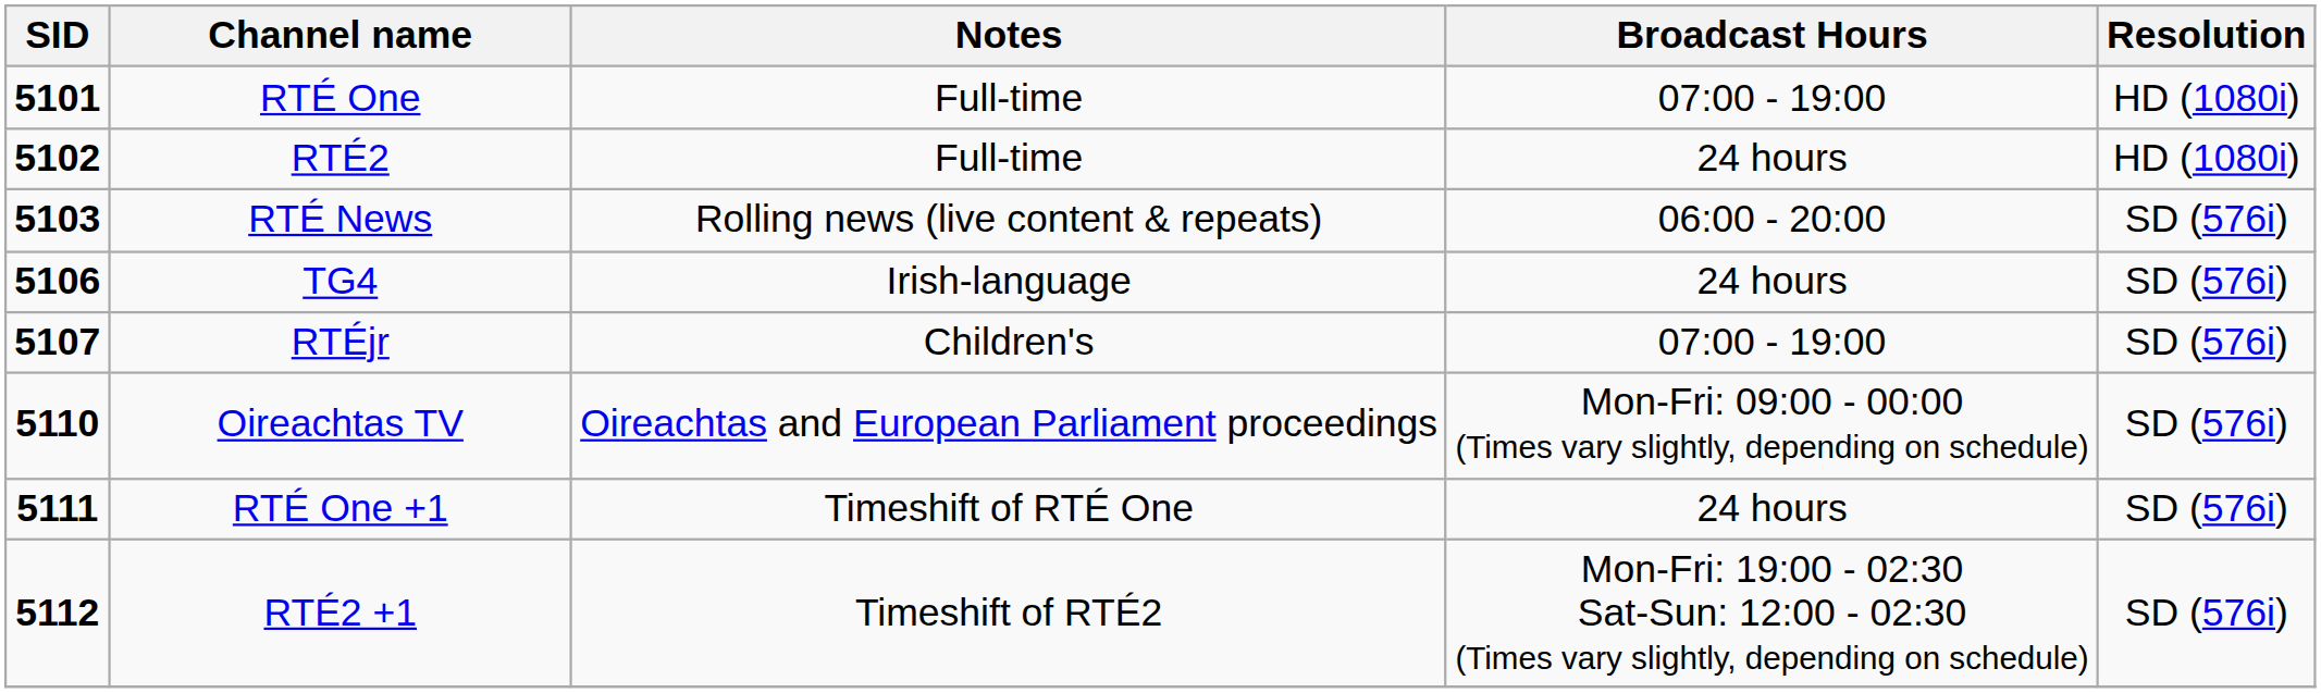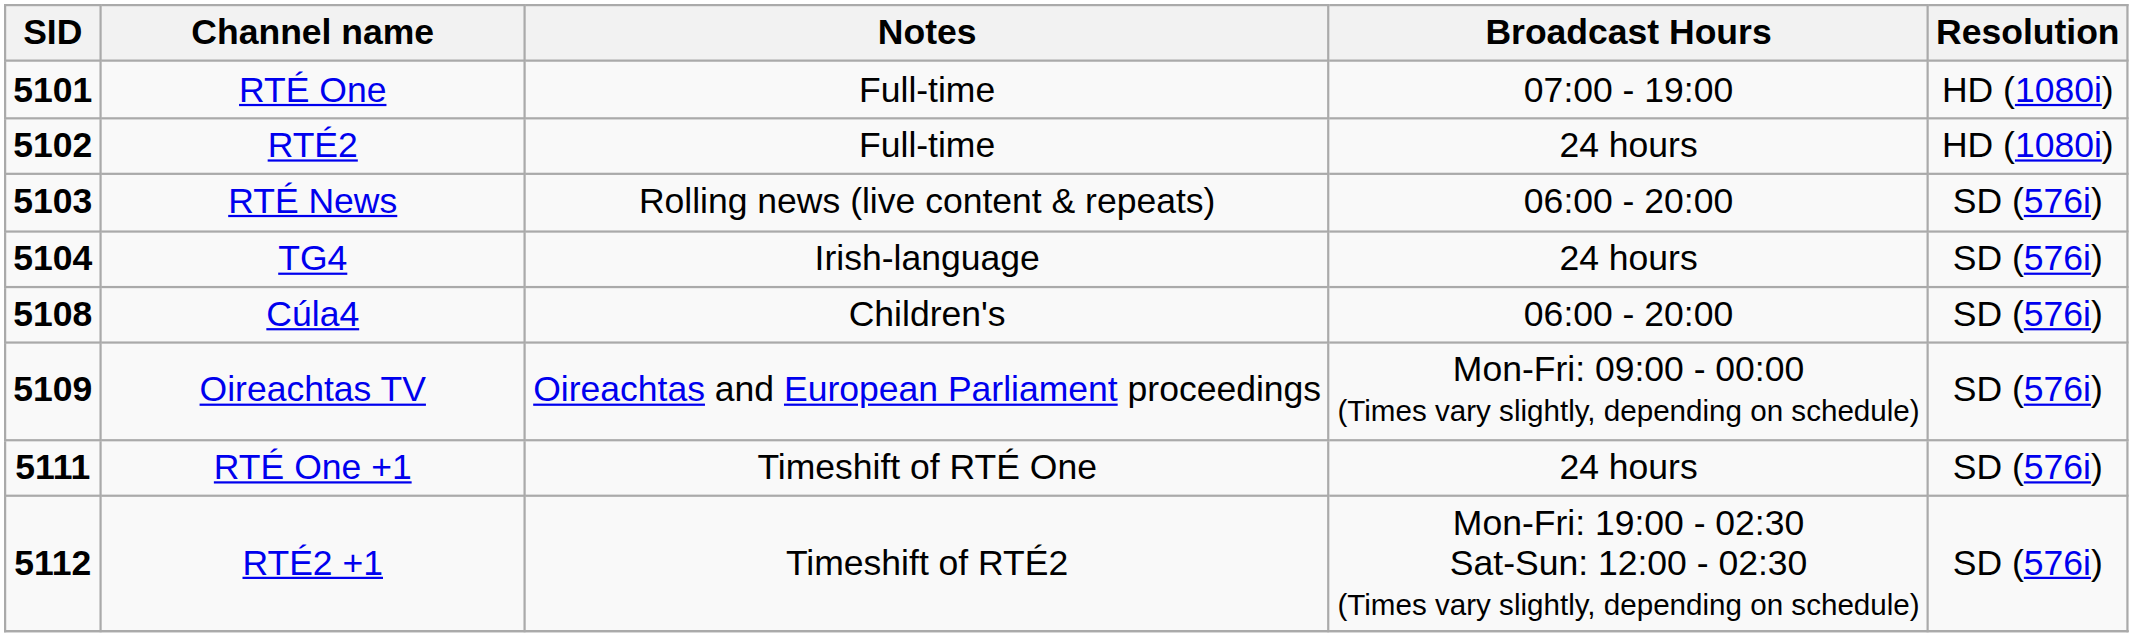TG4 | SID: 5106 -> 5104
- row: 5107 | RTÉjr | Children's | 07:00 - 19:00 | SD (576i)
+ row: 5108 | Cúla4 | Children's | 06:00 - 20:00 | SD (576i)
Oireachtas TV | SID: 5110 -> 5109
